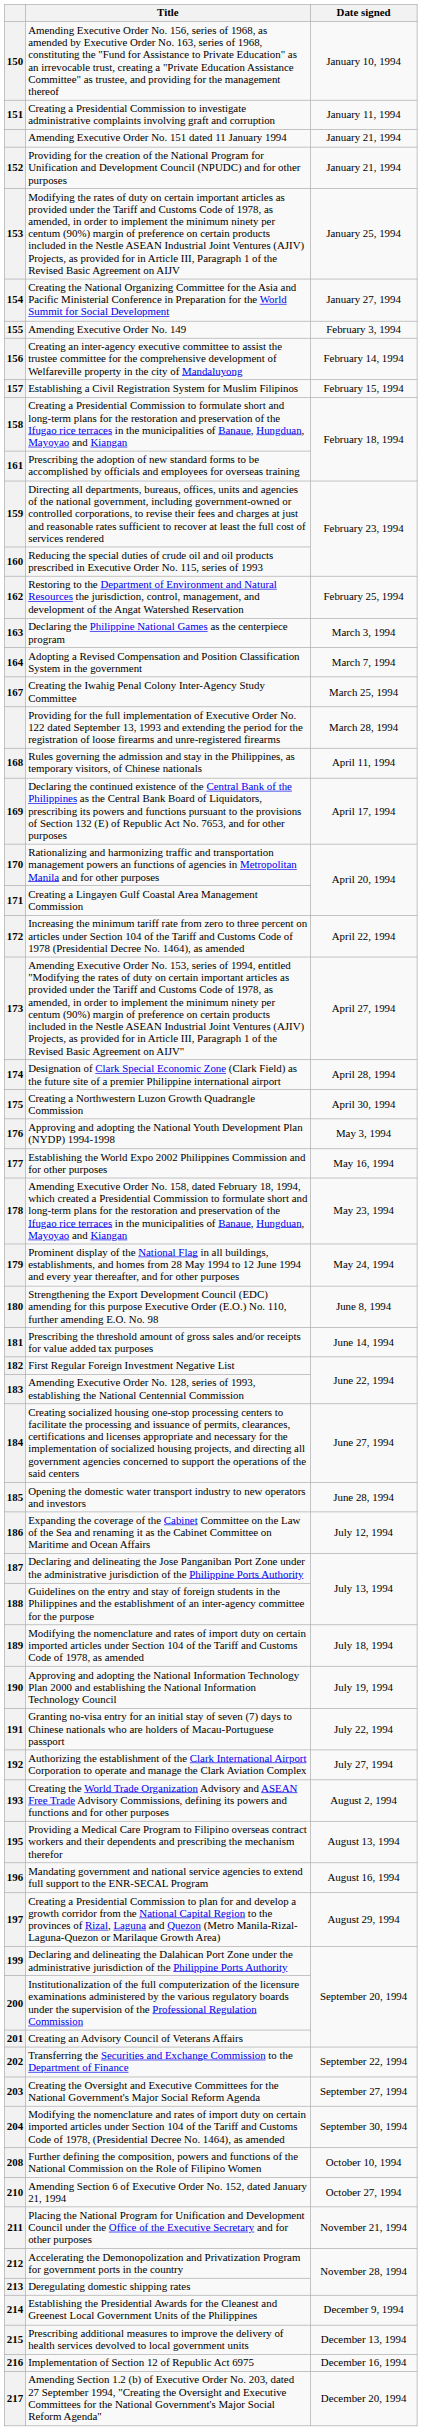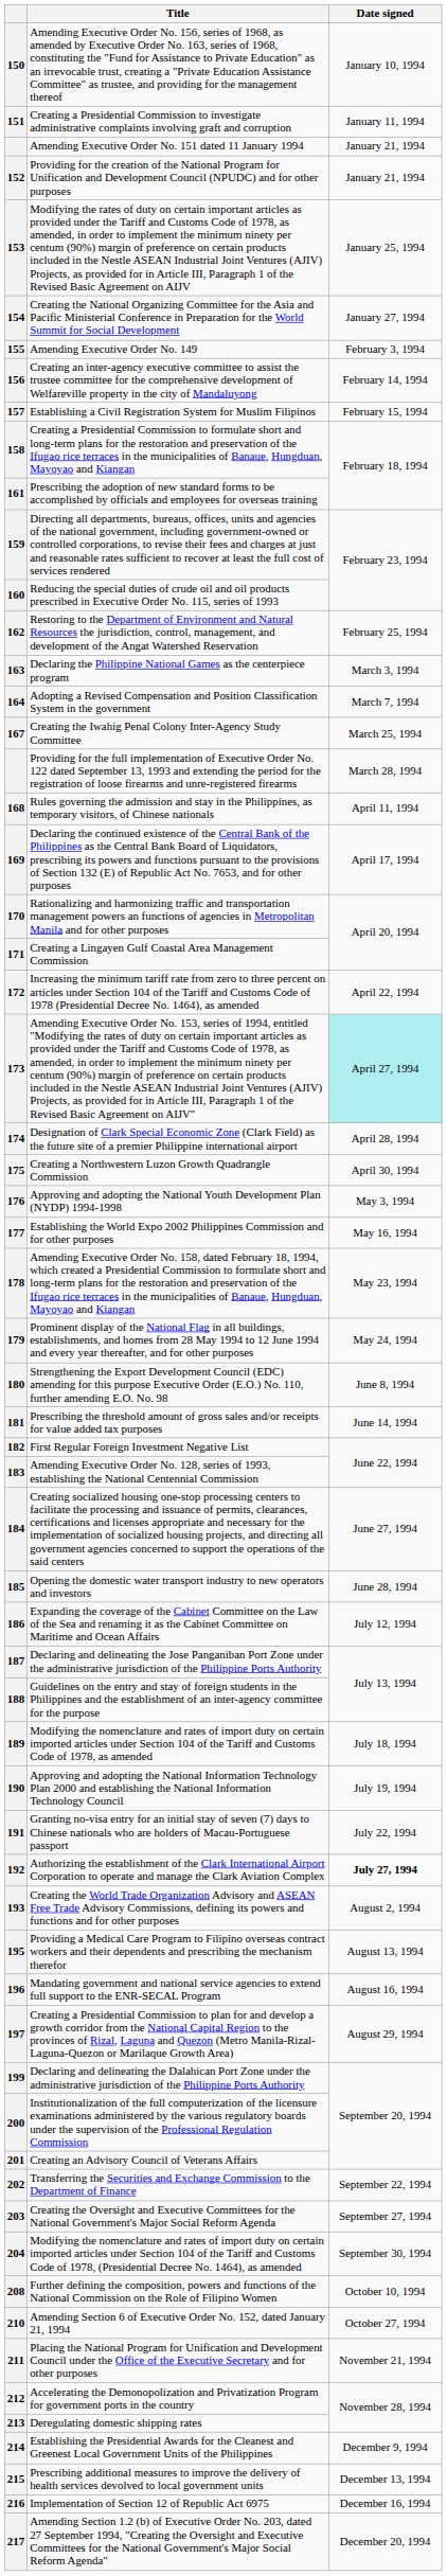173 | Date signed: no background -> paleturquoise background
192 | Date signed: normal -> bold
